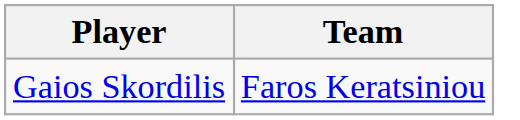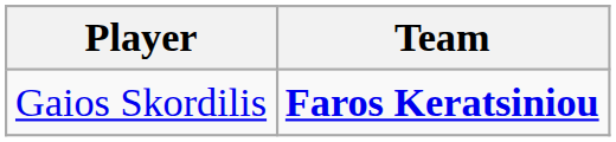Gaios Skordilis | Team: normal -> bold
